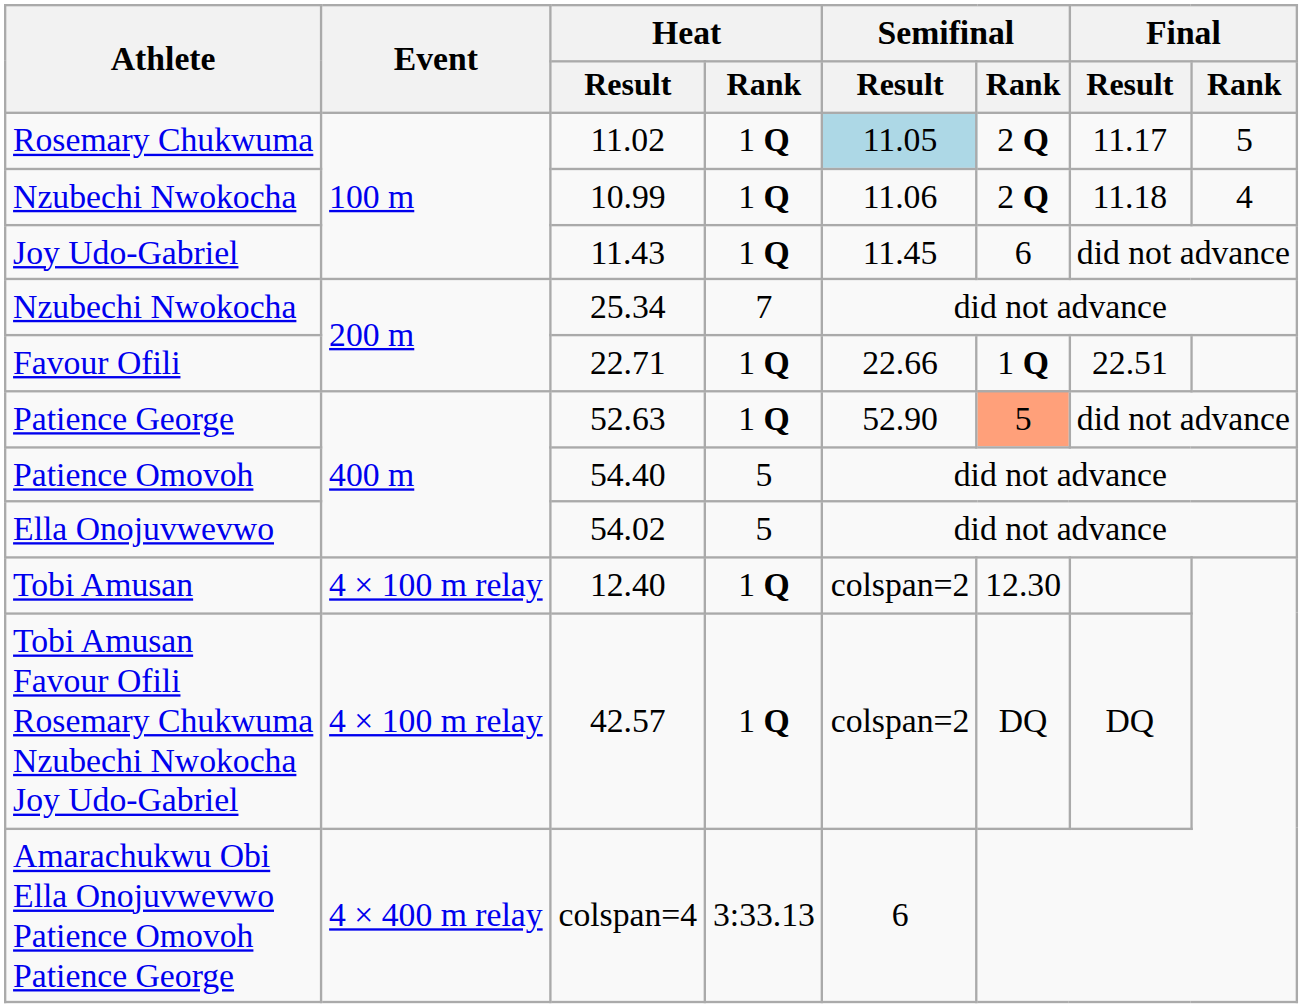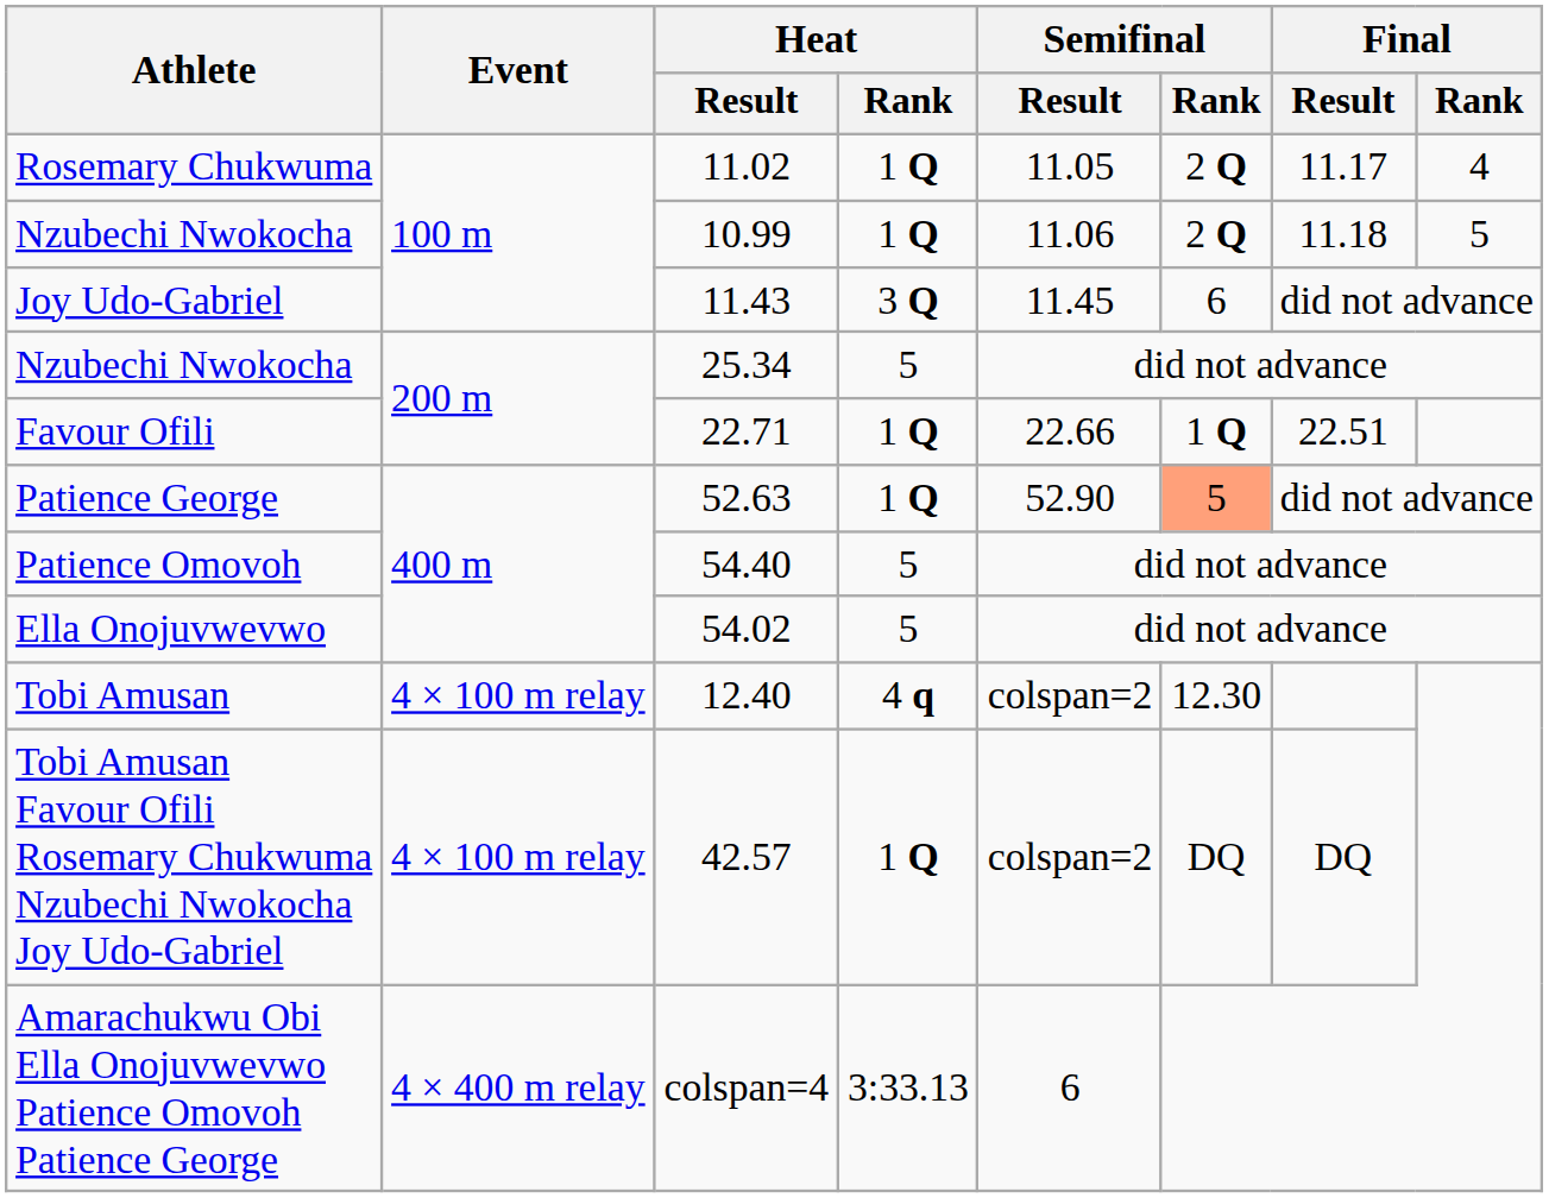Rosemary Chukwuma | Semifinal / Result: lightblue background -> no background
Rosemary Chukwuma | Final / Rank: 5 -> 4
Nzubechi Nwokocha / 10.99 | Final / Rank: 4 -> 5
Joy Udo-Gabriel | Heat / Rank: 1 Q -> 3 Q
Nzubechi Nwokocha / 25.34 | Heat / Rank: 7 -> 5
Tobi Amusan | Heat / Rank: 1 Q -> 4 q
